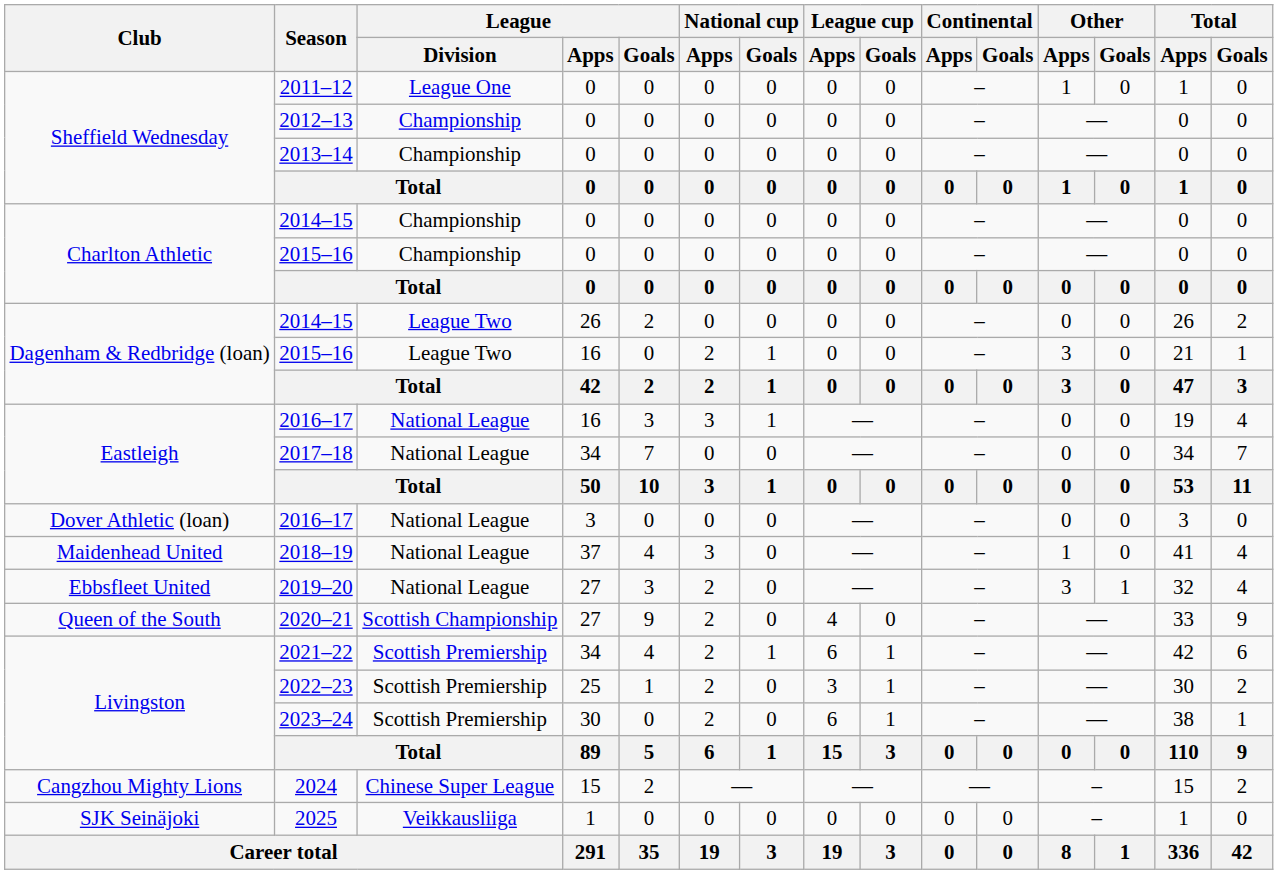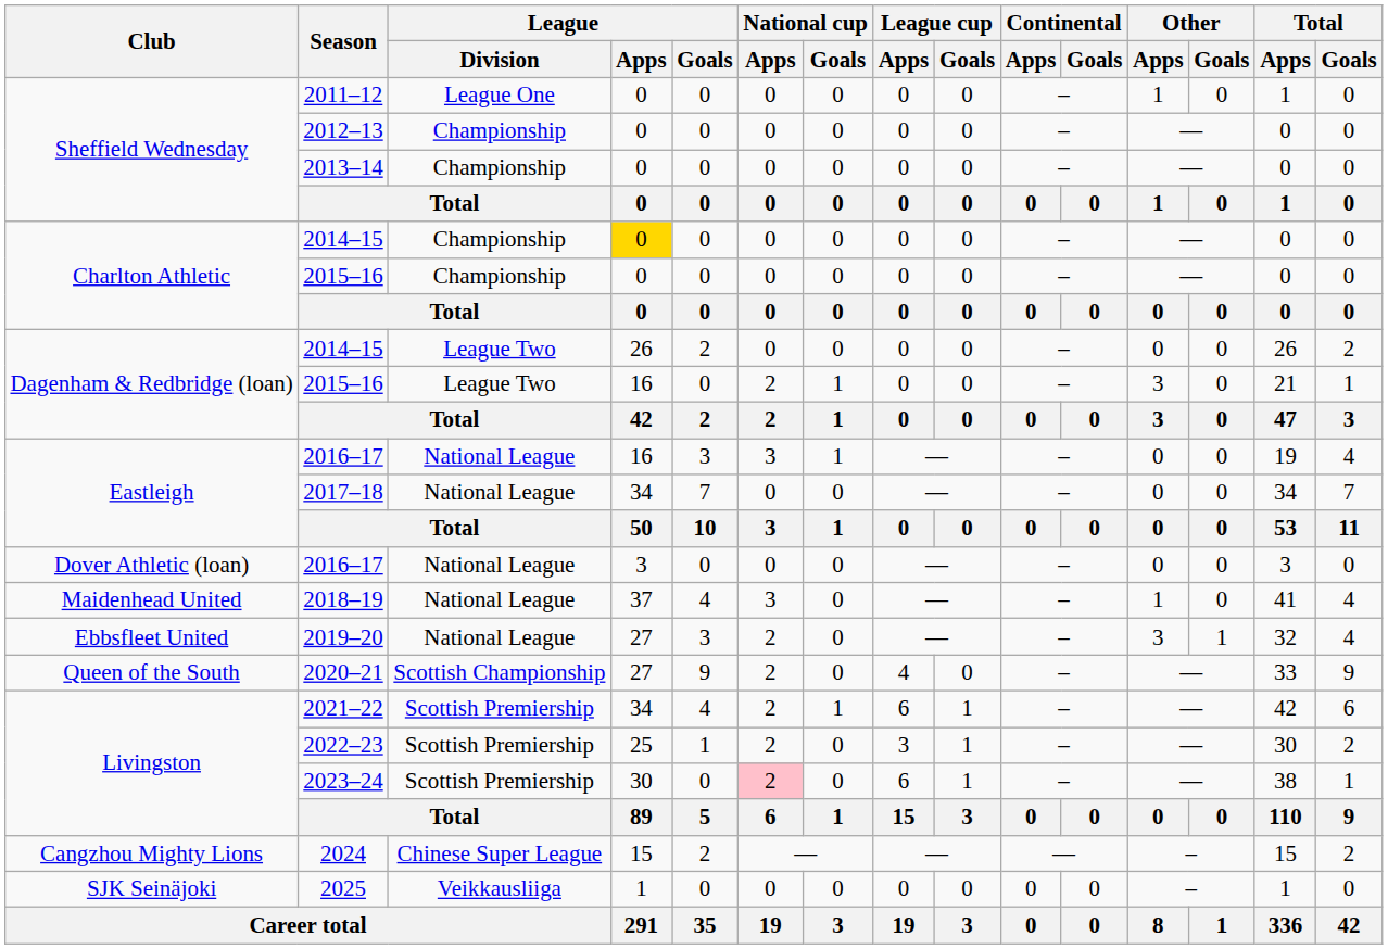Charlton Athletic / 2014–15 | League / Apps: no background -> gold background
2023–24 | National cup / Apps: no background -> pink background
